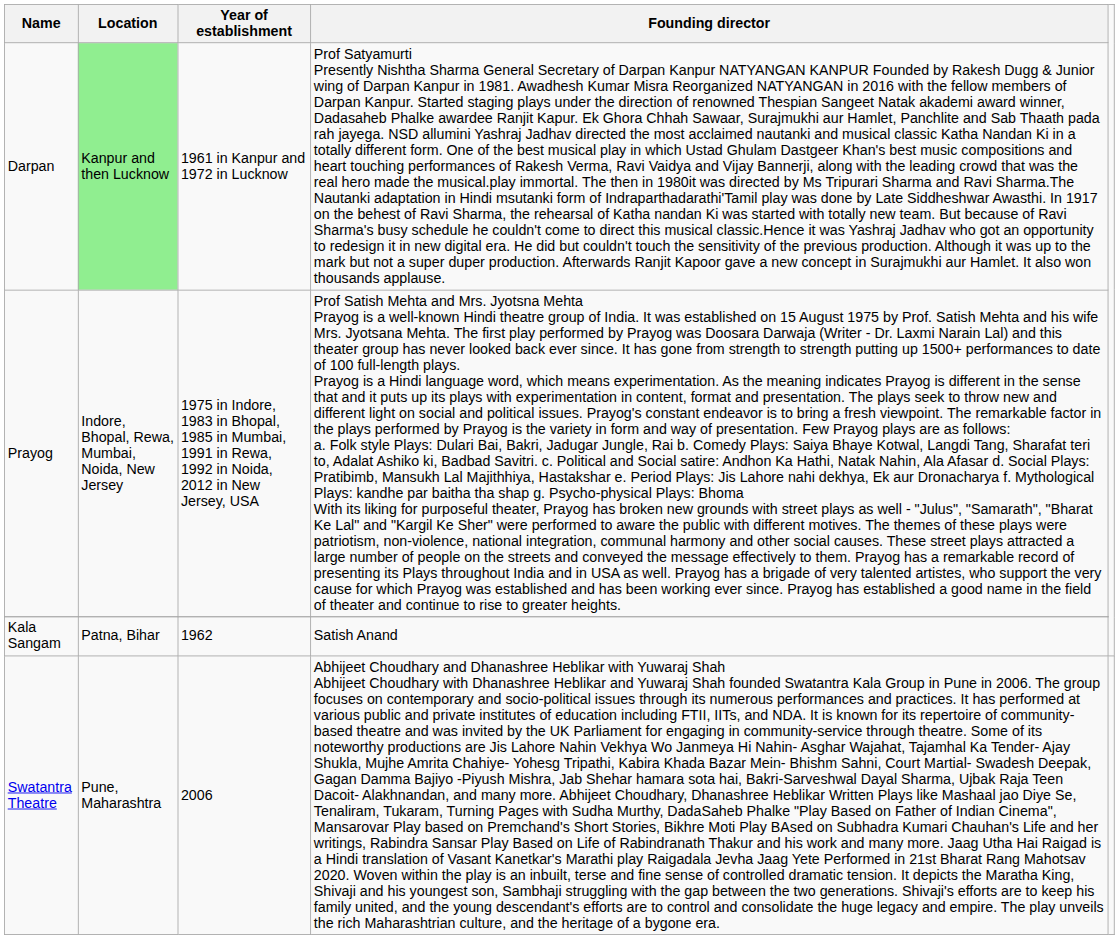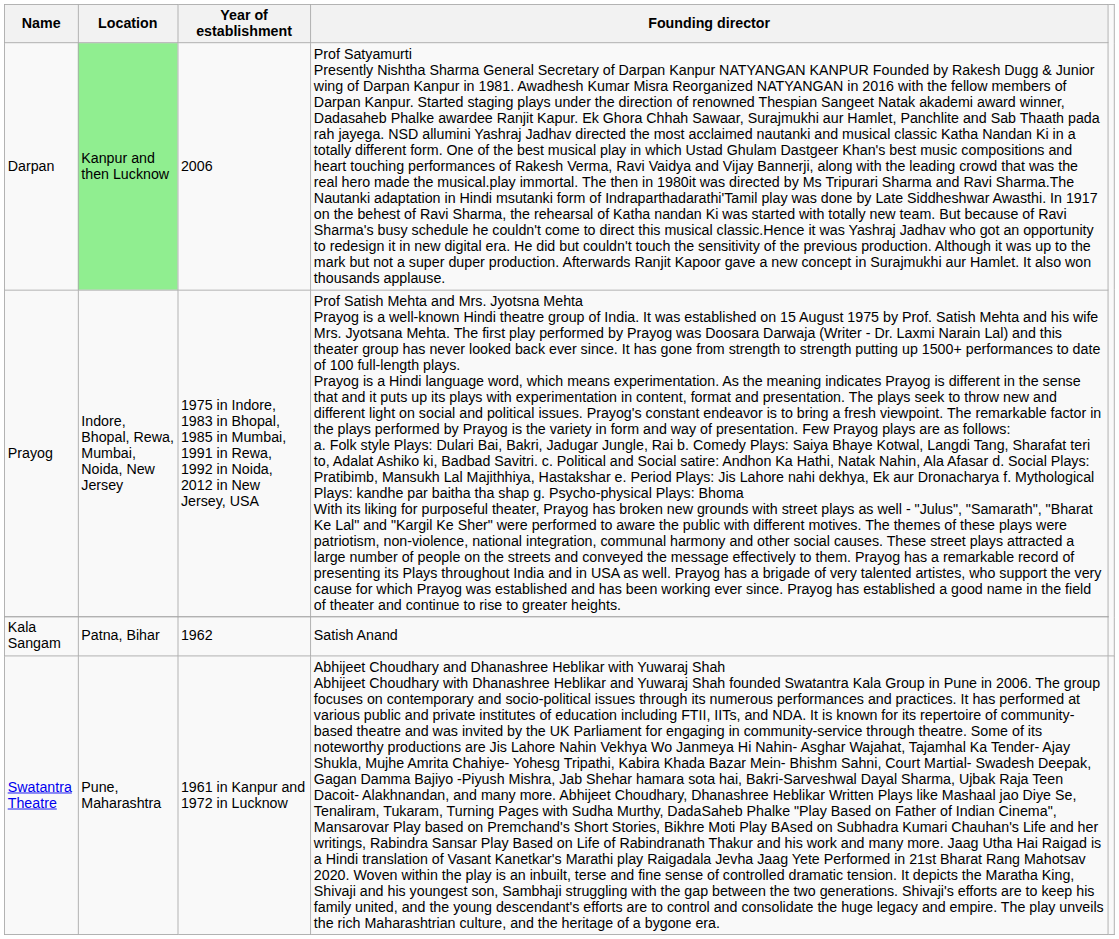Darpan | Year of establishment: 1961 in Kanpur and 1972 in Lucknow -> 2006
Swatantra Theatre | Year of establishment: 2006 -> 1961 in Kanpur and 1972 in Lucknow
